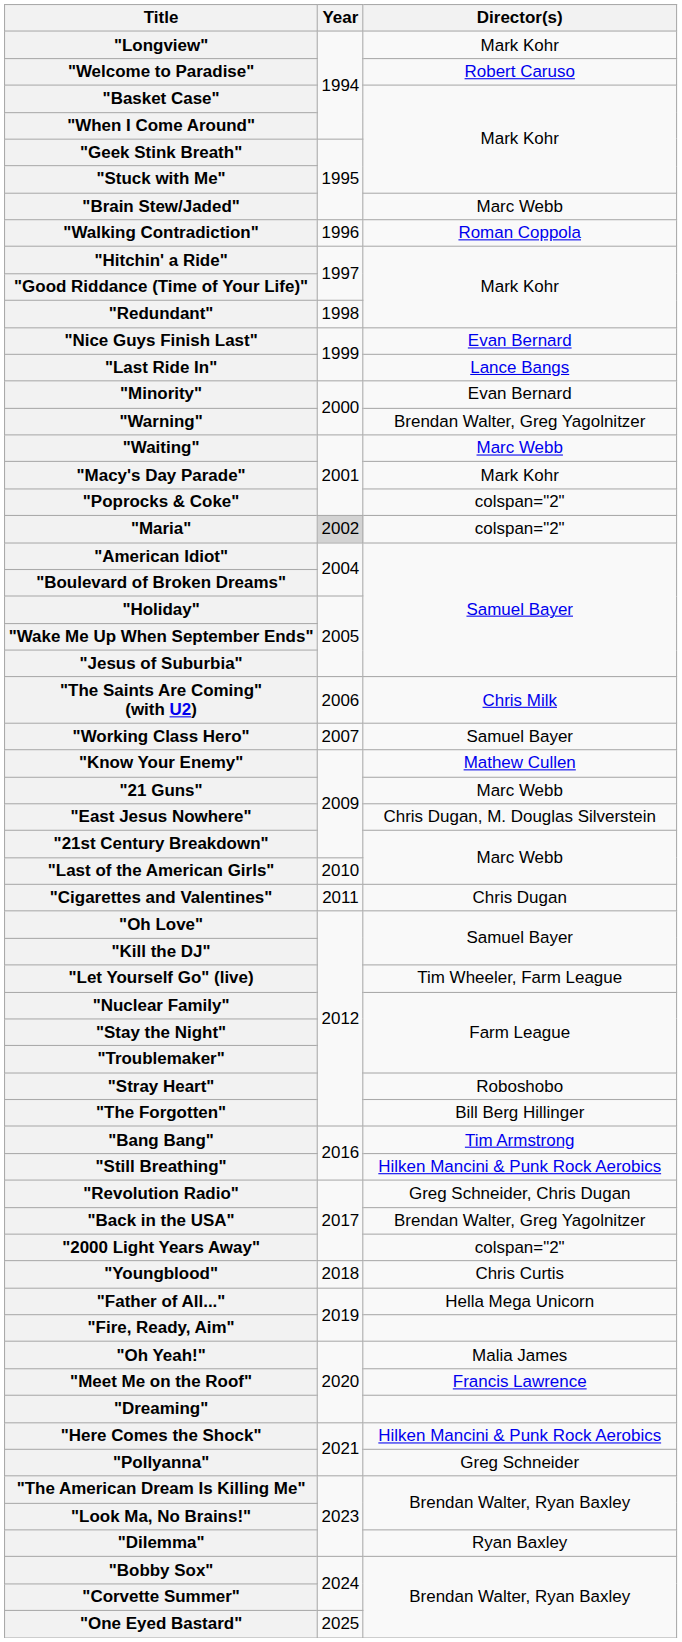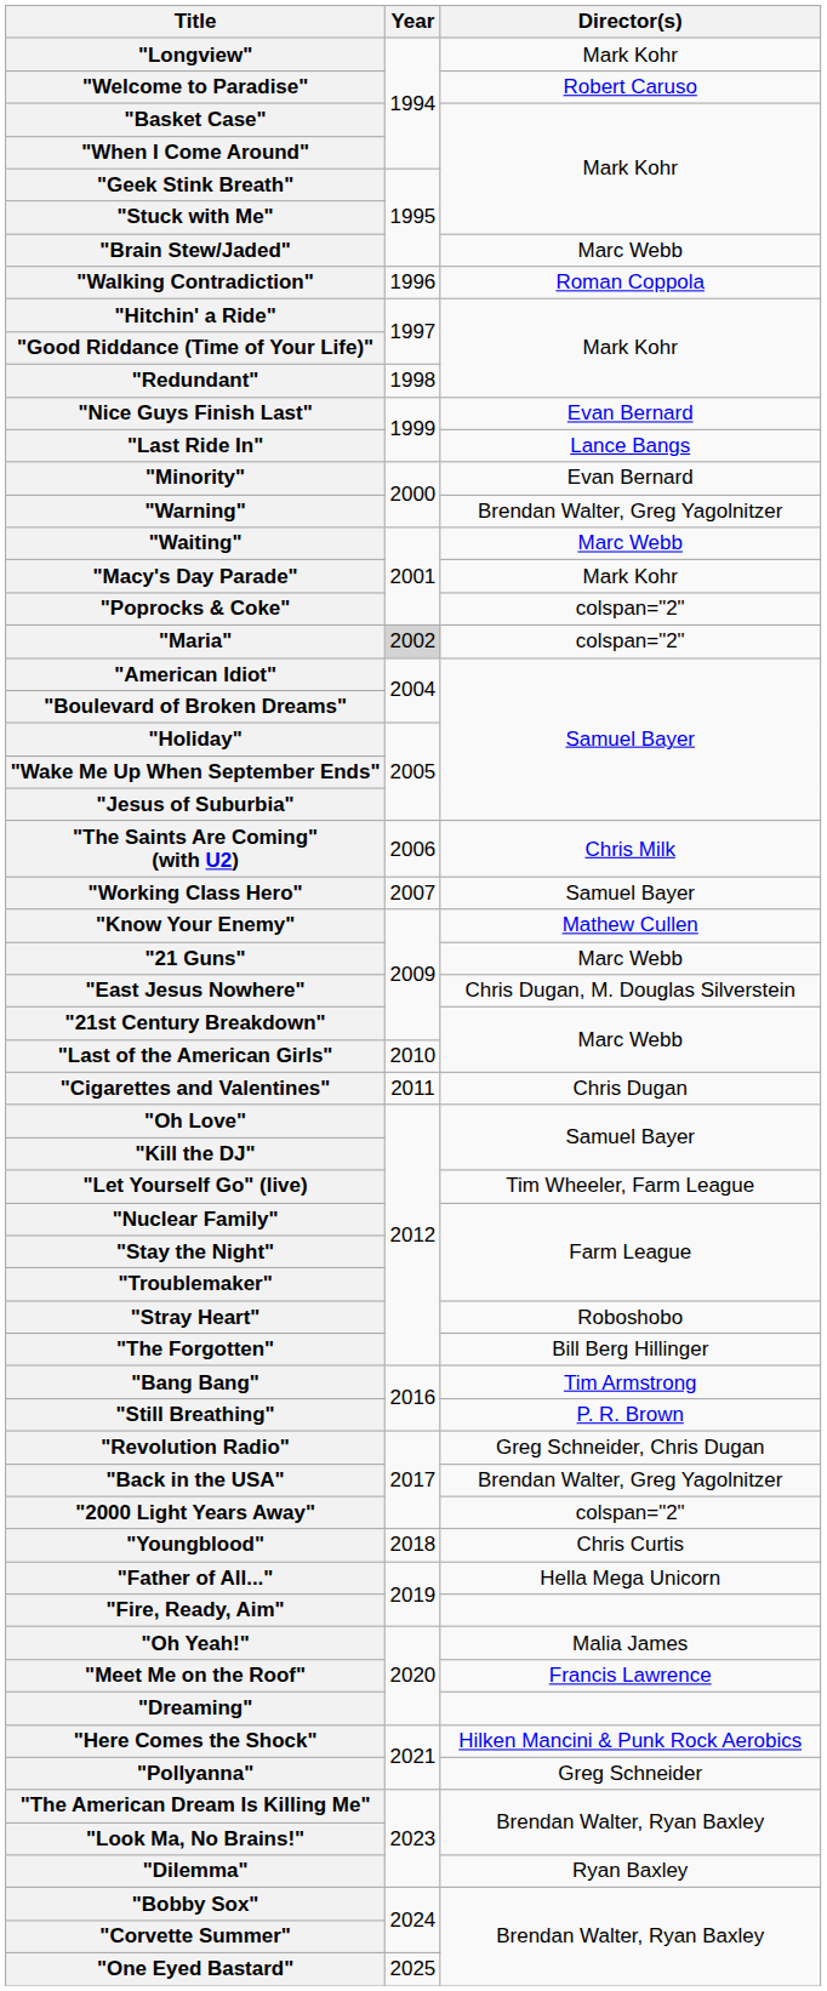"Still Breathing" | Director(s): Hilken Mancini & Punk Rock Aerobics -> P. R. Brown
